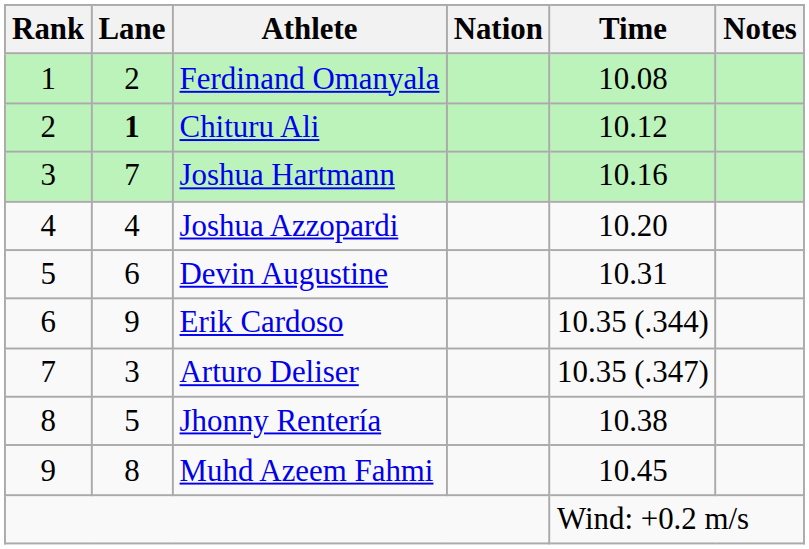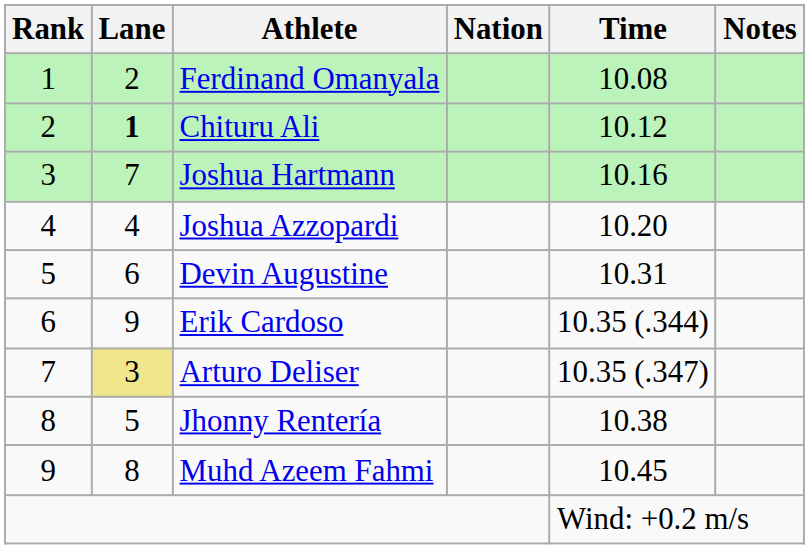Arturo Deliser | Lane: no background -> khaki background
